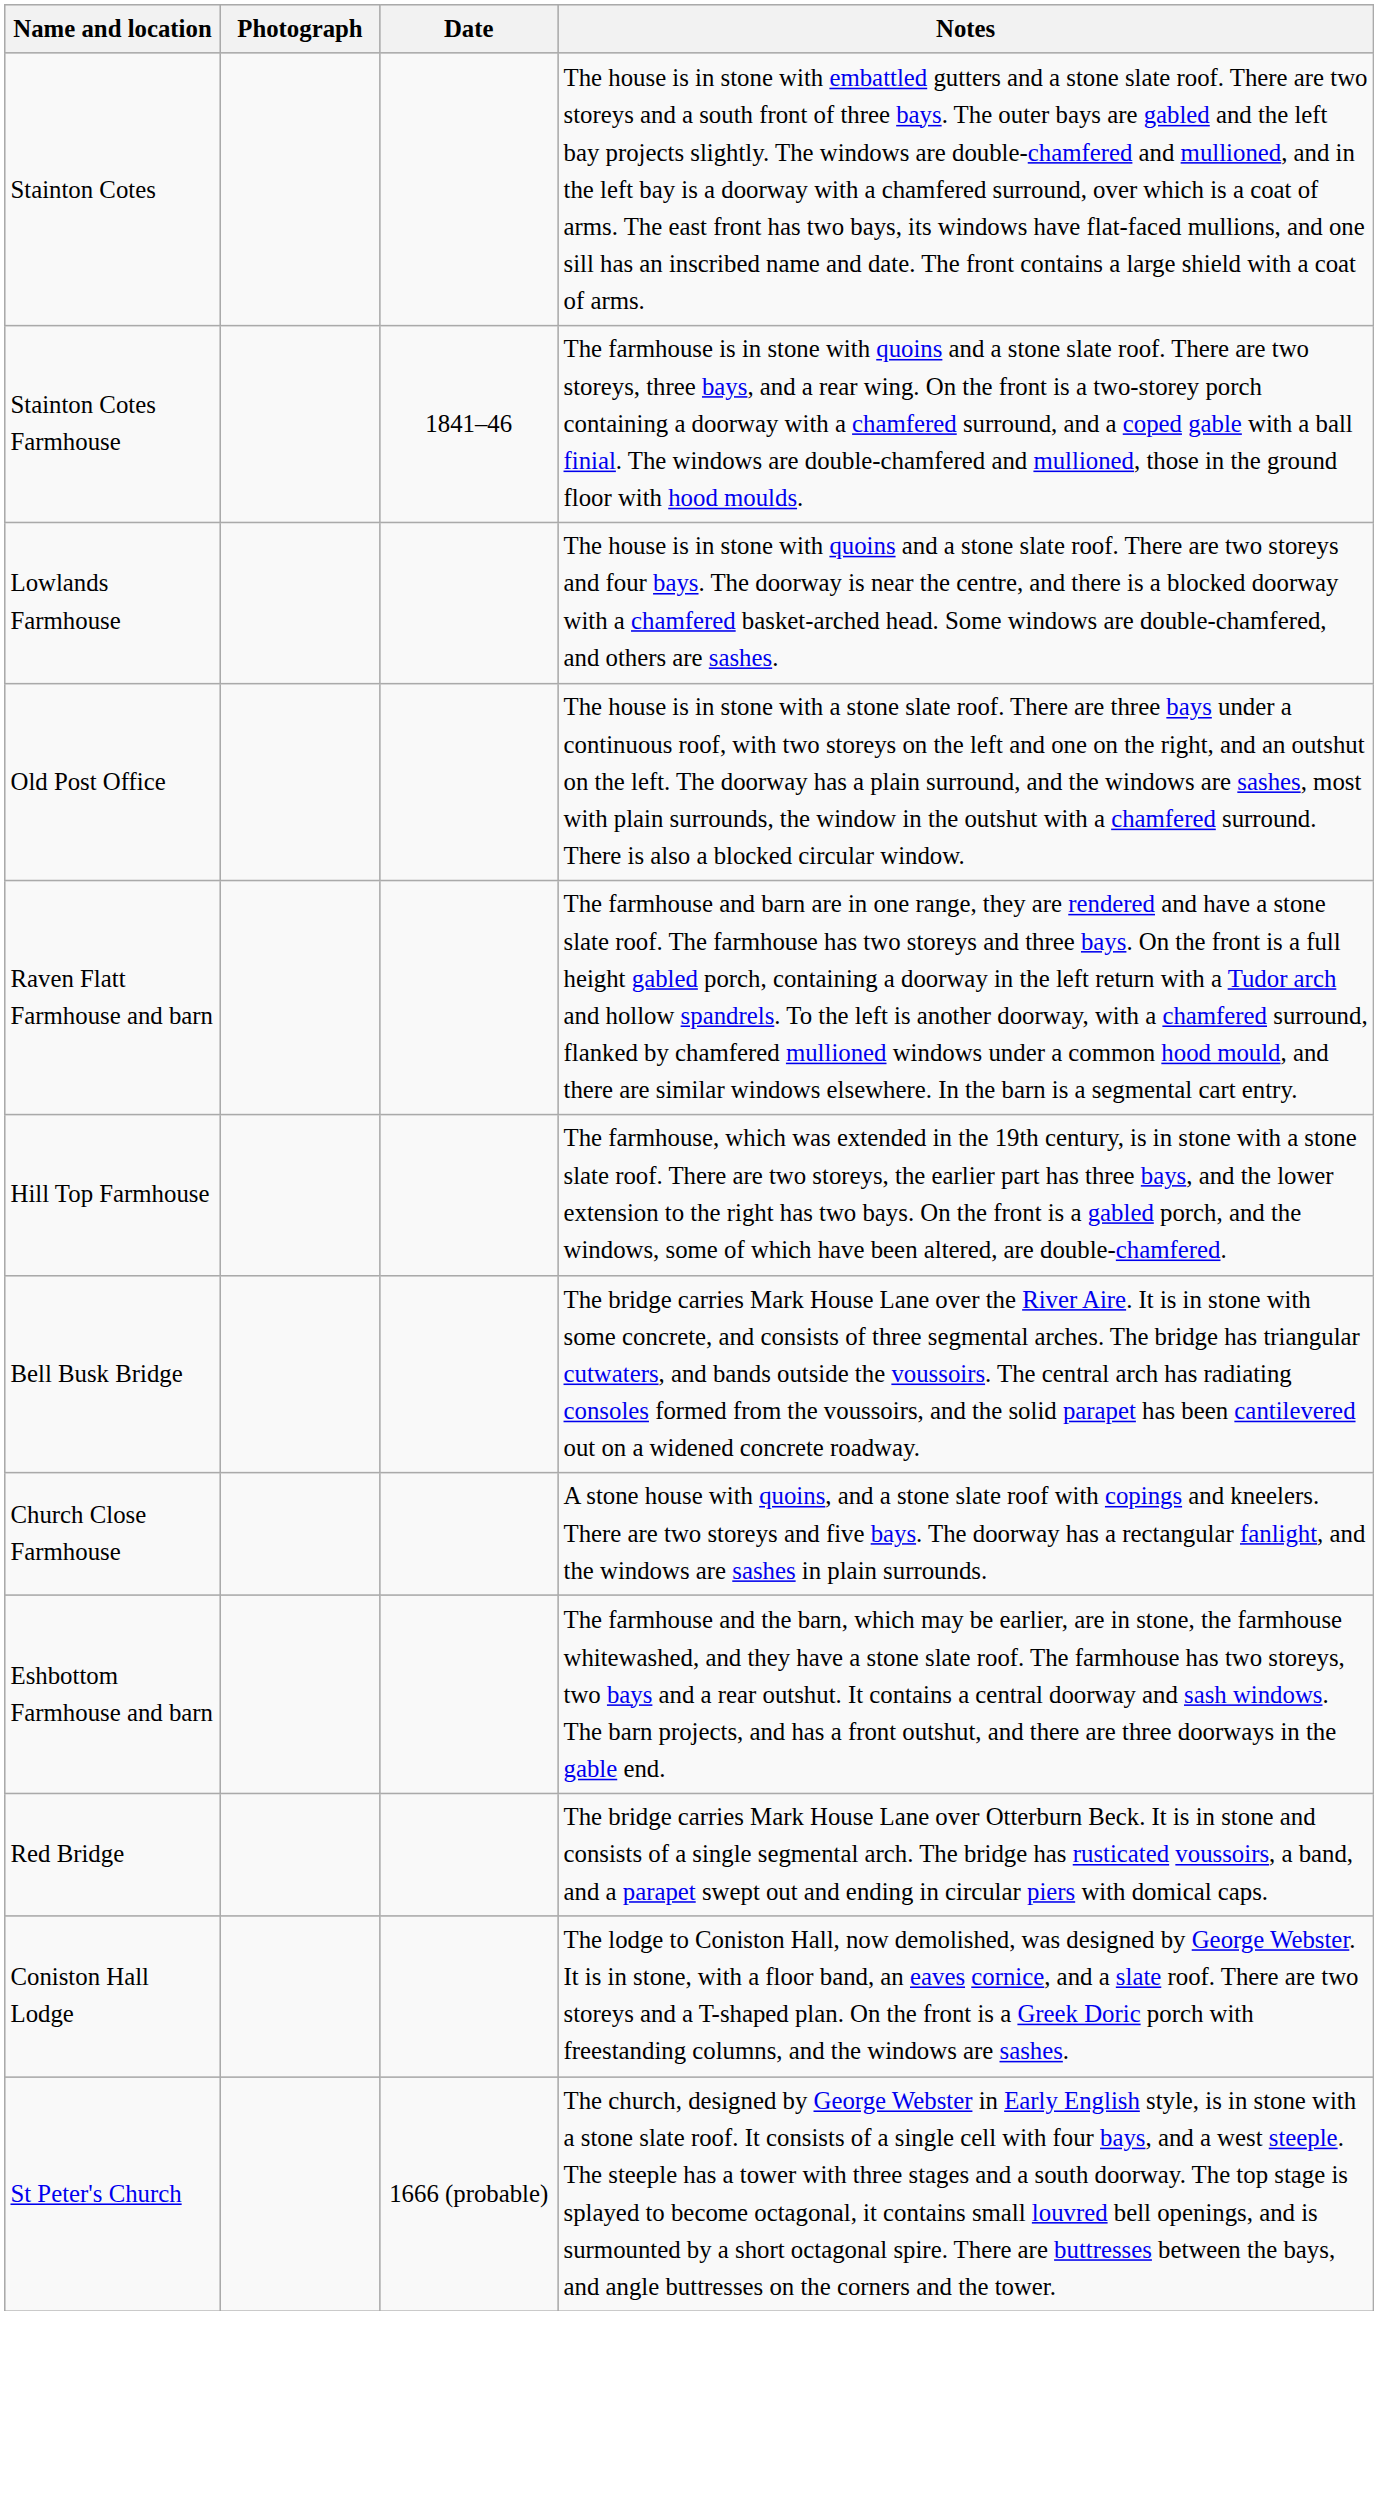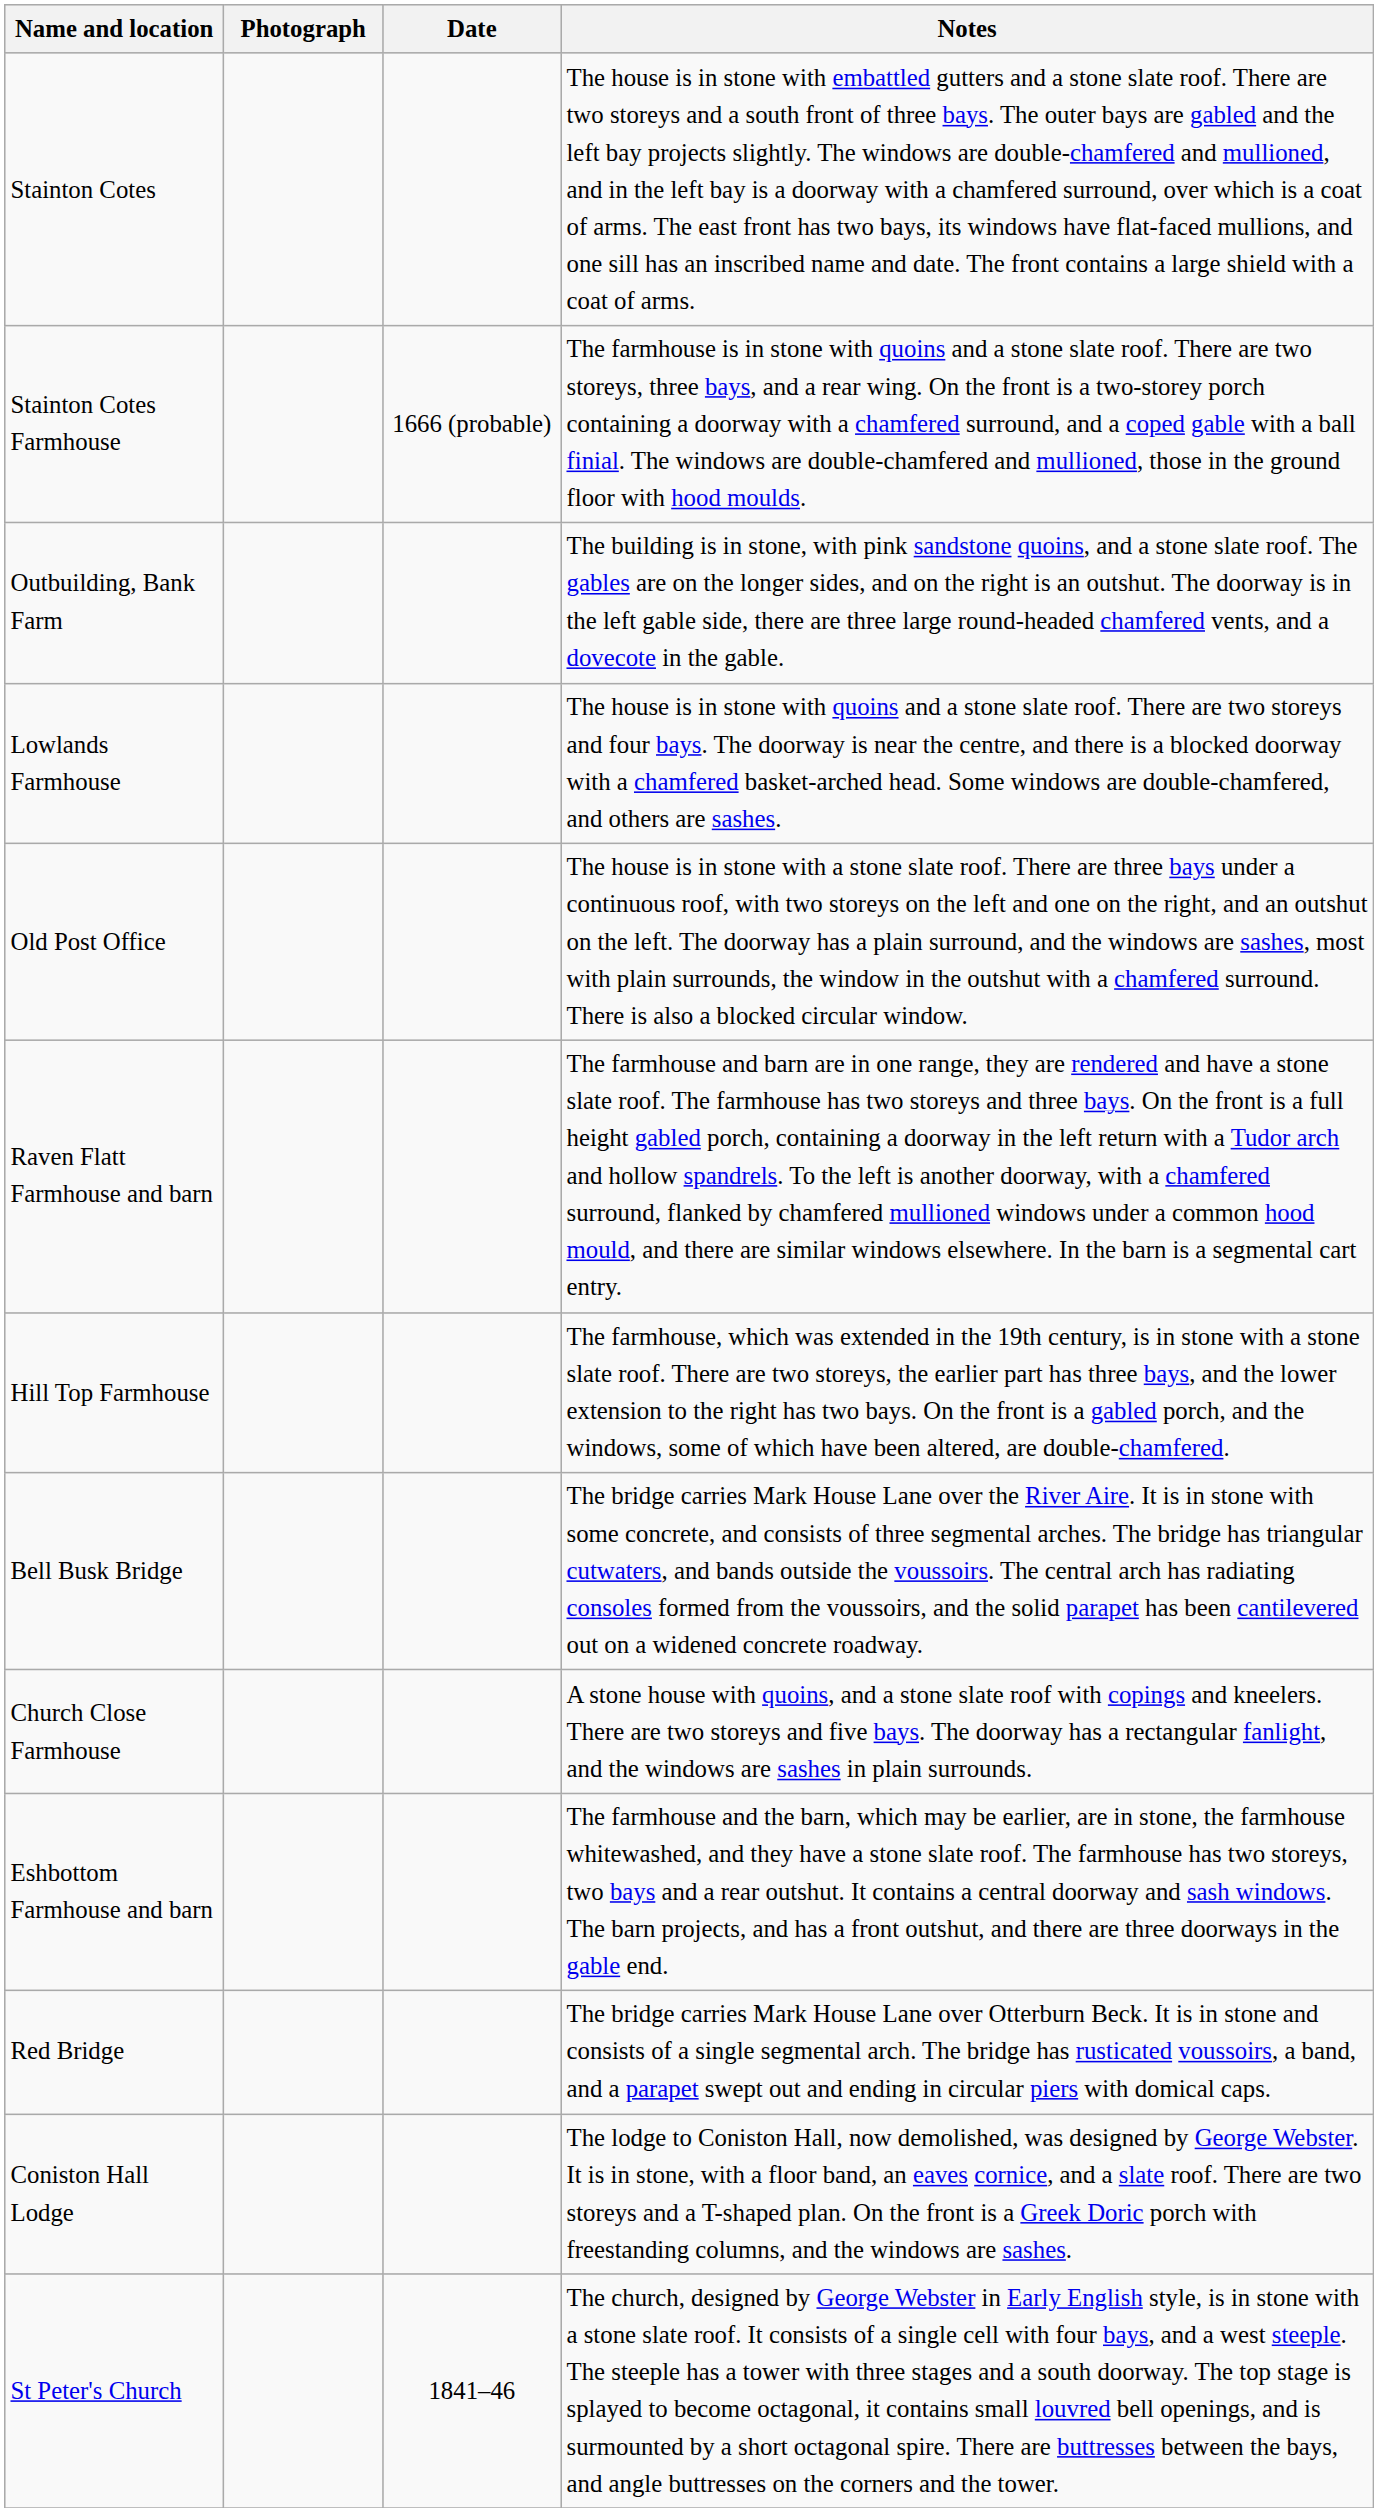Stainton Cotes Farmhouse | Date: 1841–46 -> 1666 (probable)
+ row: Outbuilding, Bank Farm | The building is in stone, with pink sandstone quoins, and a stone slate roof. The gables are on the longer sides, and on the right is an outshut. The doorway is in the left gable side, there are three large round-headed chamfered vents, and a dovecote in the gable.
St Peter's Church | Date: 1666 (probable) -> 1841–46
